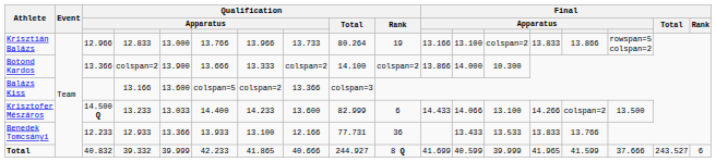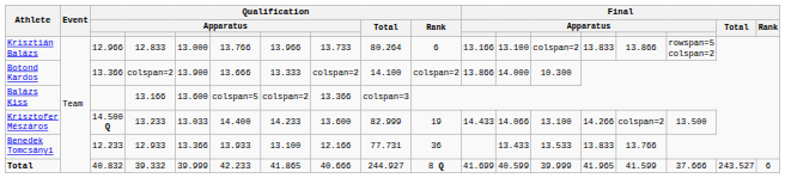Krisztián Balázs | Qualification / Rank: 19 -> 6
Krisztofer Mészáros | Qualification / Rank: 6 -> 19
